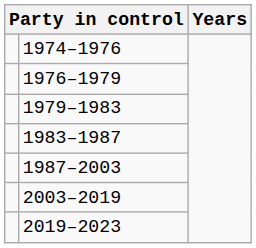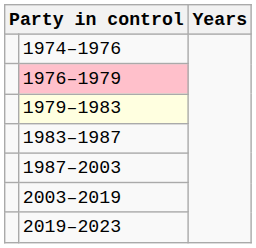1976–1979 | column 2: no background -> pink background
1979–1983 | column 2: no background -> lightyellow background
